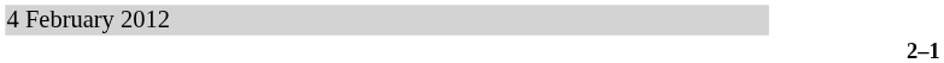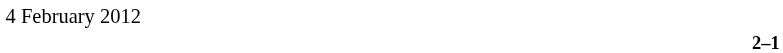4 February 2012 | column 1: lightgrey background -> no background
